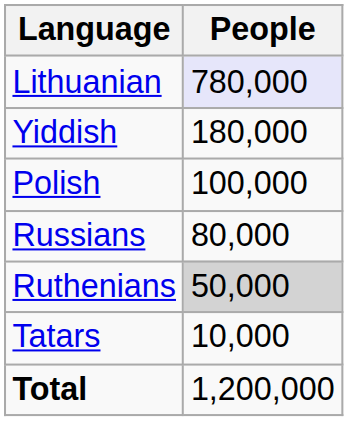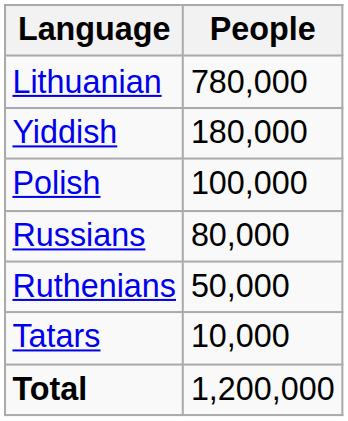Lithuanian | People: lavender background -> no background
Ruthenians | People: lightgrey background -> no background
